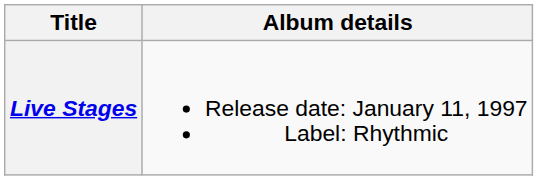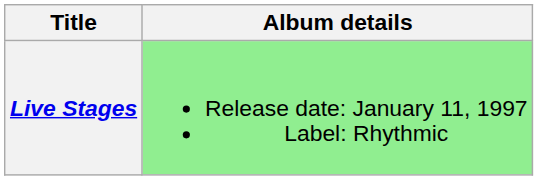Live Stages | Album details: no background -> lightgreen background
